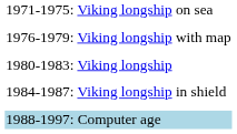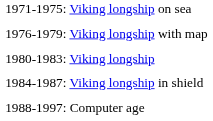row 5 | column 1: lightblue background -> no background
